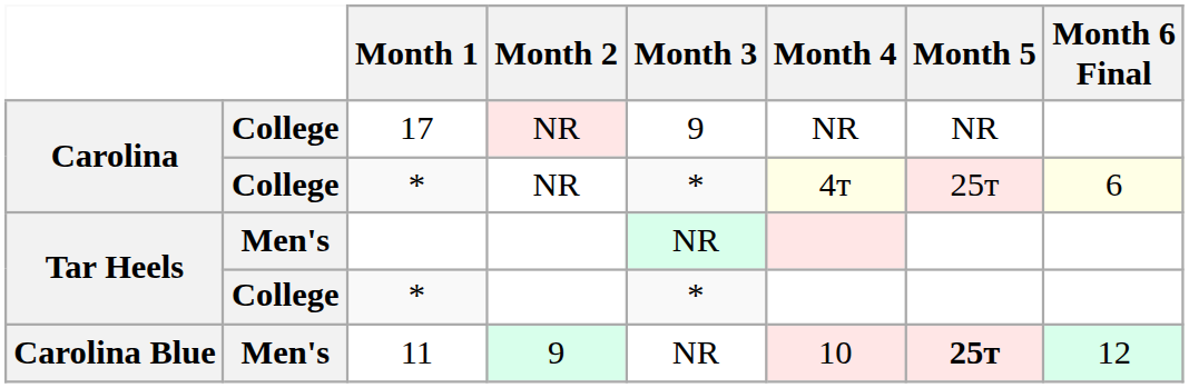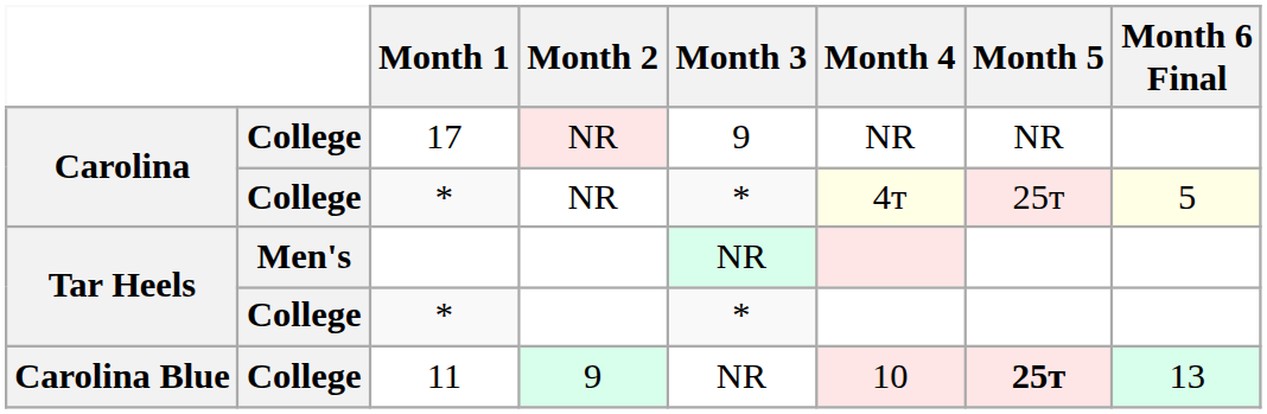Carolina / * | Month 6 Final: 6 -> 5
11 | column 2: Men's -> College
11 | Month 6 Final: 12 -> 13
